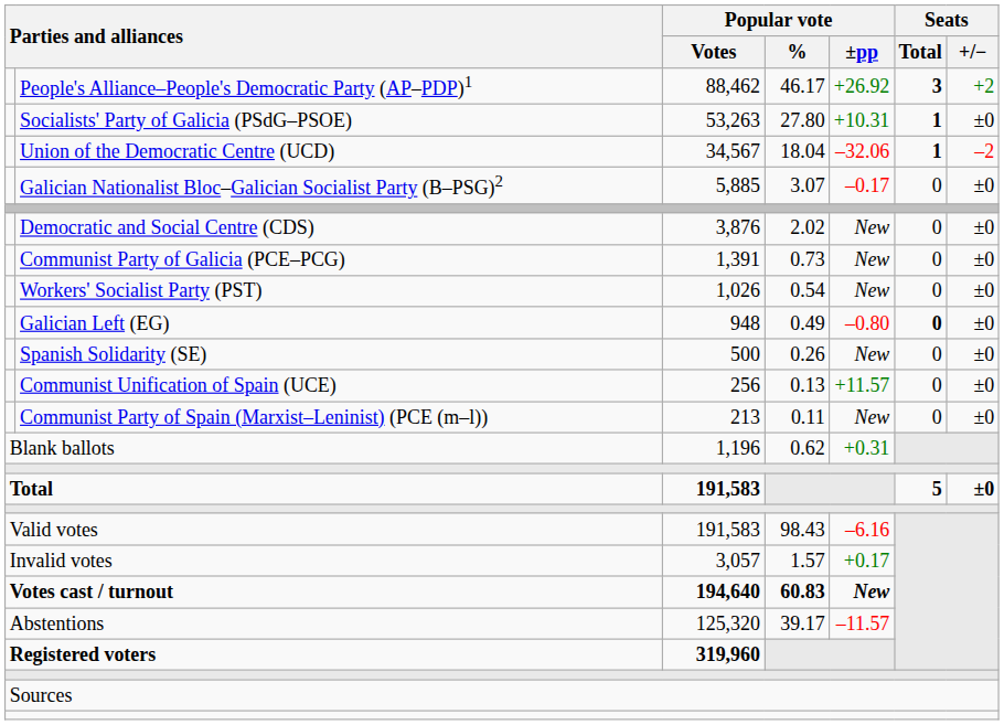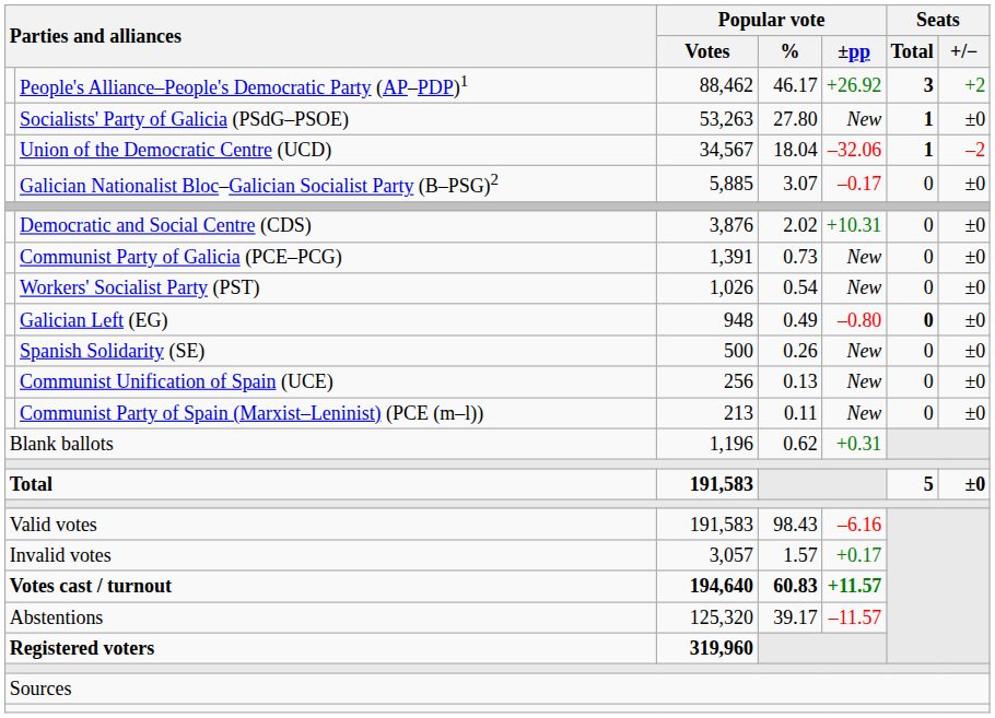Socialists' Party of Galicia (PSdG–PSOE) | Popular vote / ±pp: +10.31 -> New
Democratic and Social Centre (CDS) | Popular vote / ±pp: New -> +10.31
Communist Unification of Spain (UCE) | Popular vote / ±pp: +11.57 -> New
Votes cast / turnout | Popular vote / ±pp: New -> +11.57
